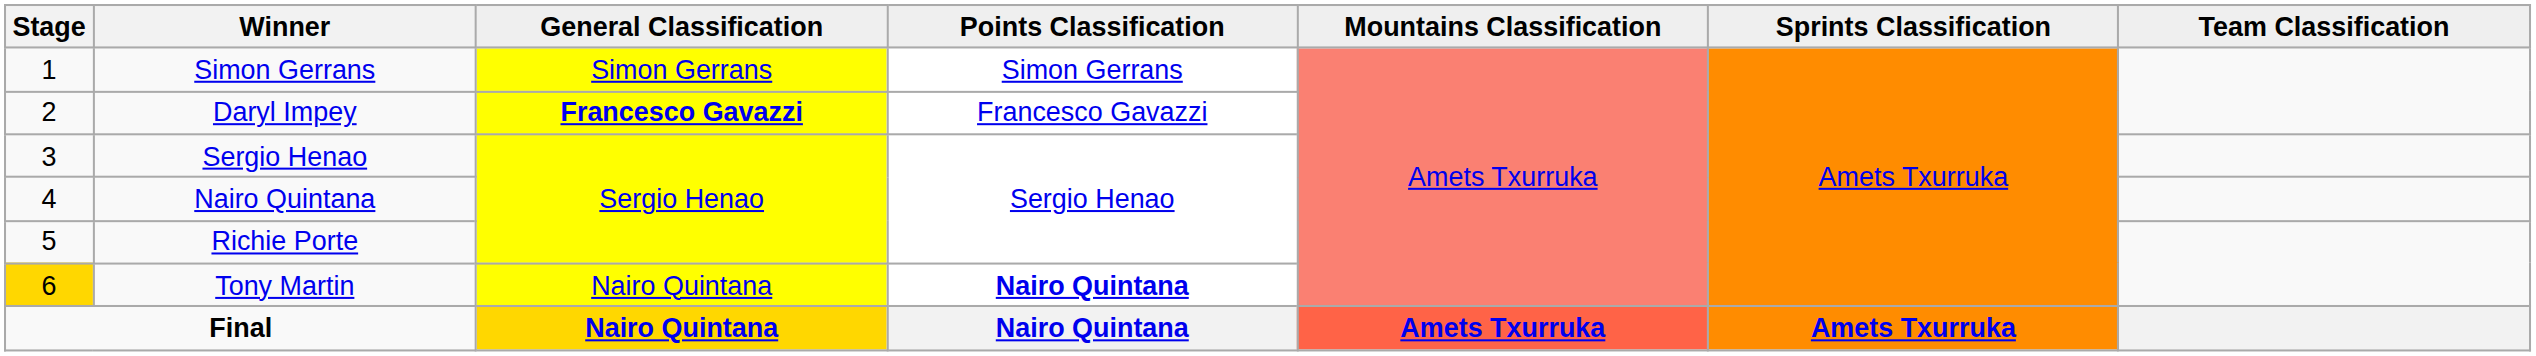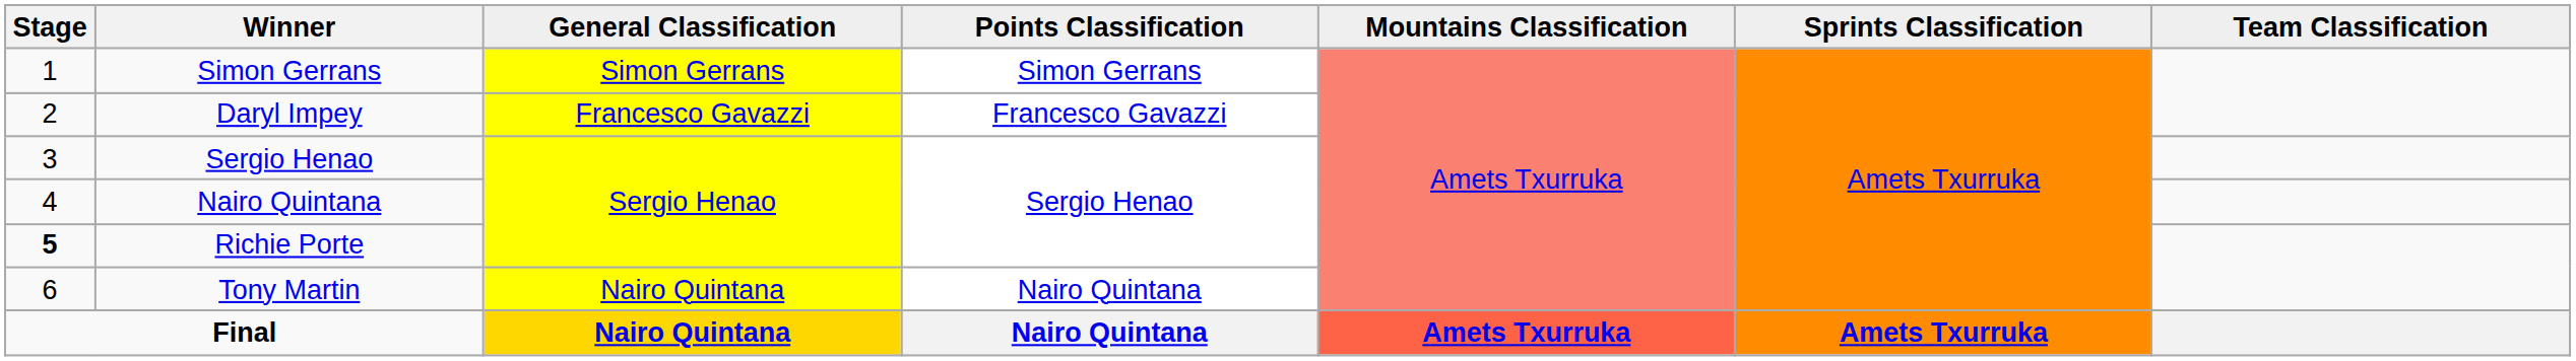Daryl Impey | General Classification: bold -> normal
Richie Porte | Stage: normal -> bold
Tony Martin | Stage: gold background -> no background
Tony Martin | Points Classification: bold -> normal
